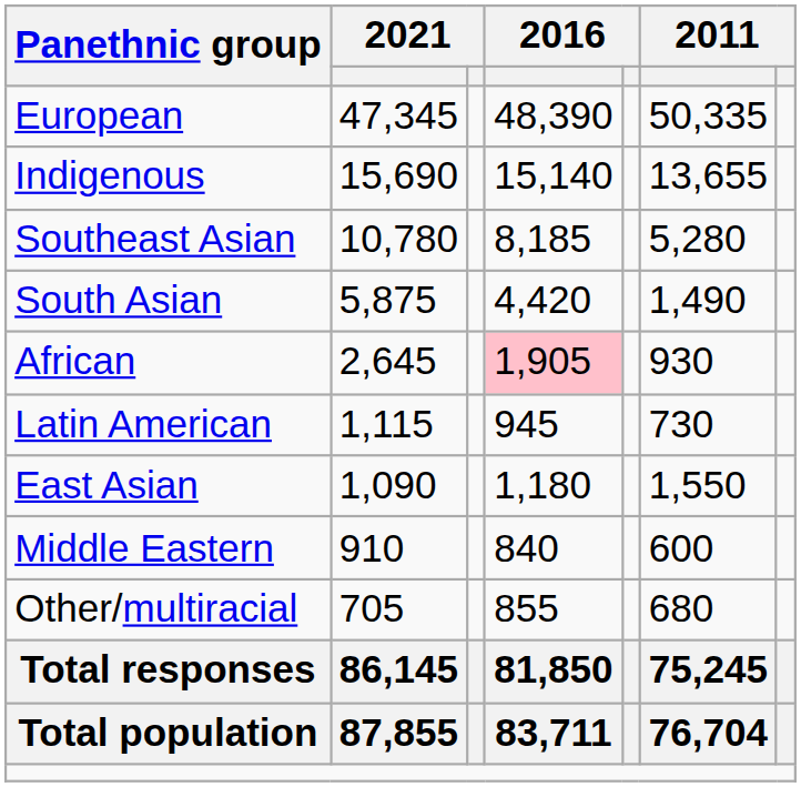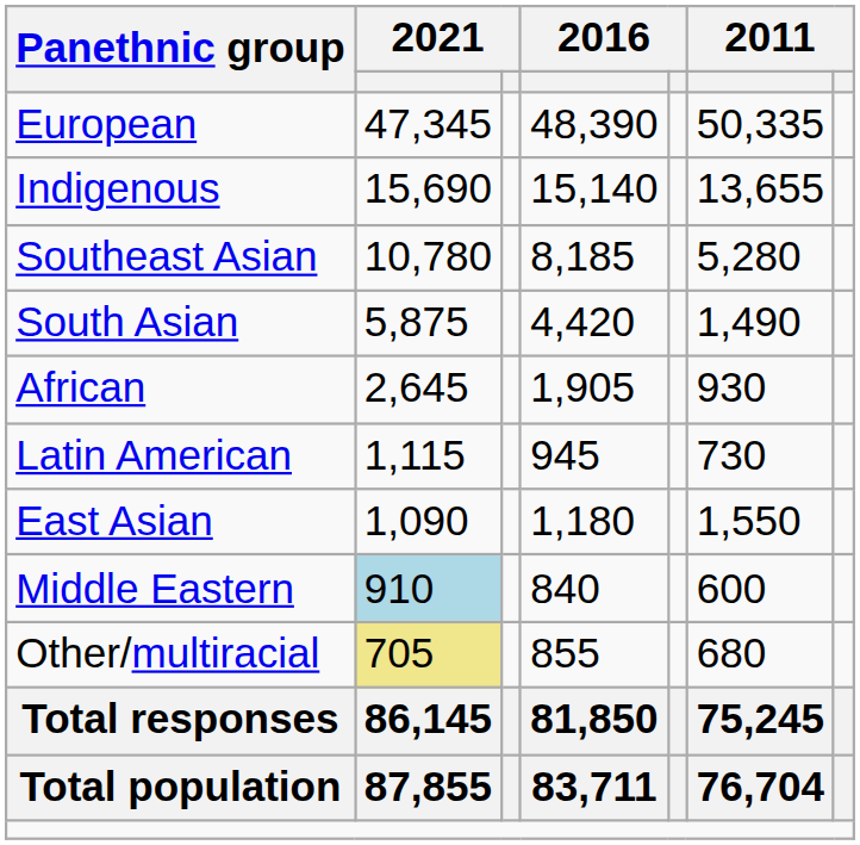African | column 4: pink background -> no background
Middle Eastern | column 2: no background -> lightblue background
Other/multiracial | column 2: no background -> khaki background
